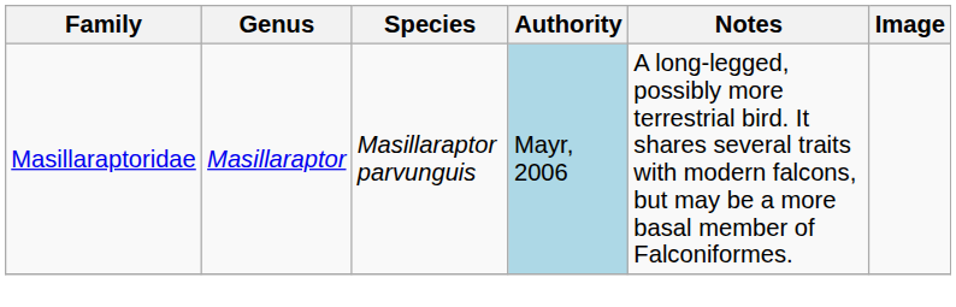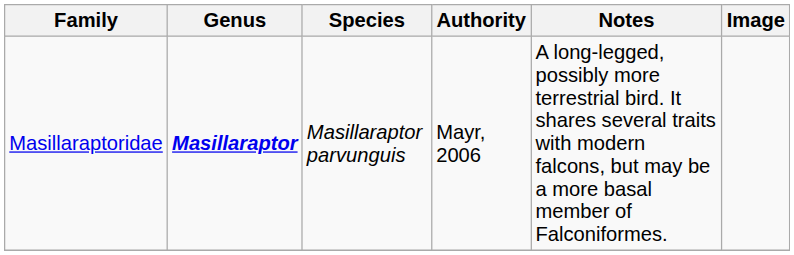Masillaraptoridae | Genus: normal -> bold
Masillaraptoridae | Authority: lightblue background -> no background
